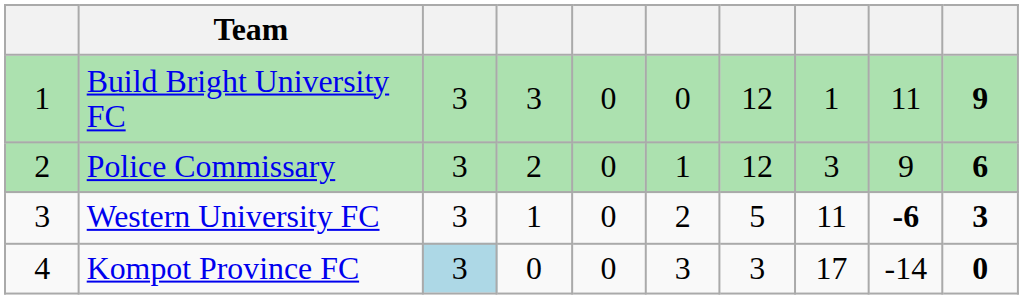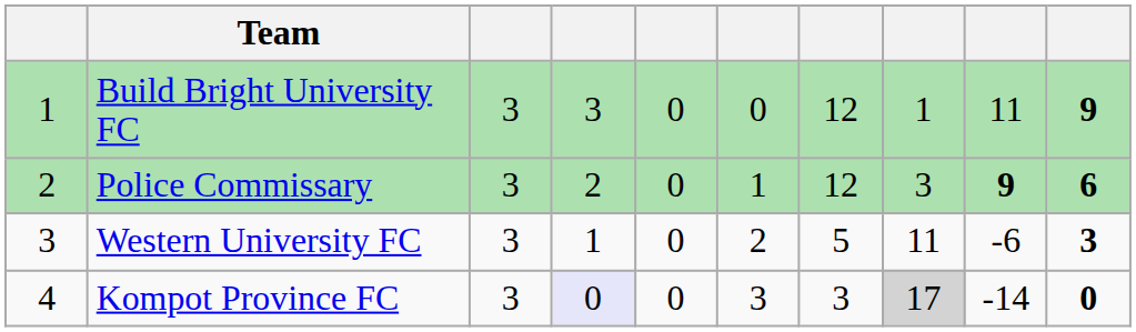Police Commissary | column 9: normal -> bold
Western University FC | column 9: bold -> normal
Kompot Province FC | column 3: lightblue background -> no background
Kompot Province FC | column 4: no background -> lavender background
Kompot Province FC | column 8: no background -> lightgrey background
